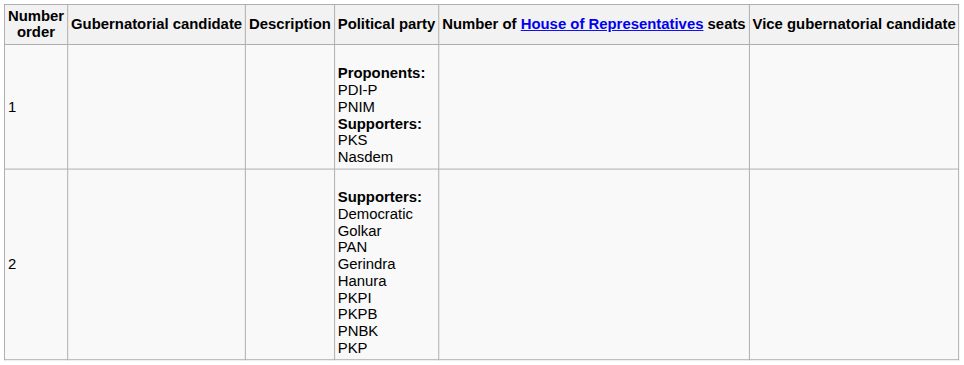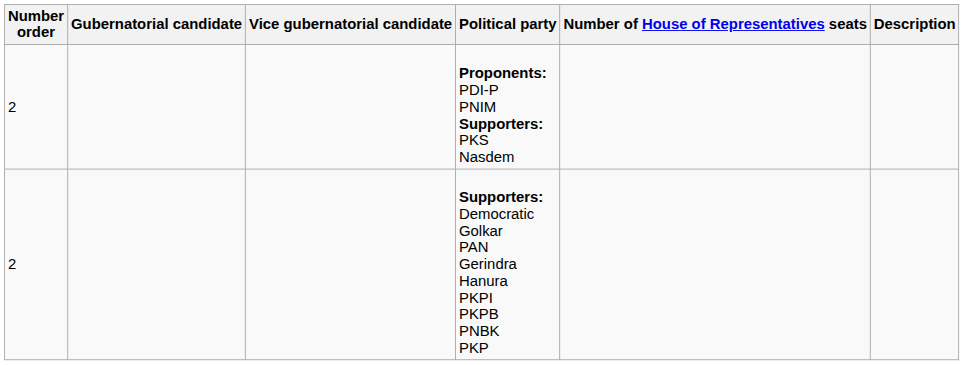columns swapped: Vice gubernatorial candidate <-> Description
Proponents: PDI-P PNIM Supporters: PKS Nasdem | Number order: 1 -> 2
